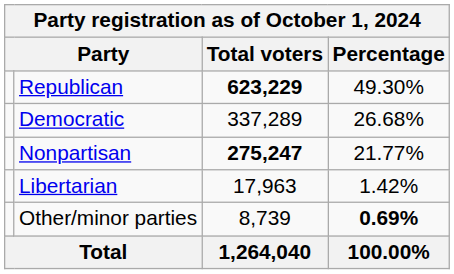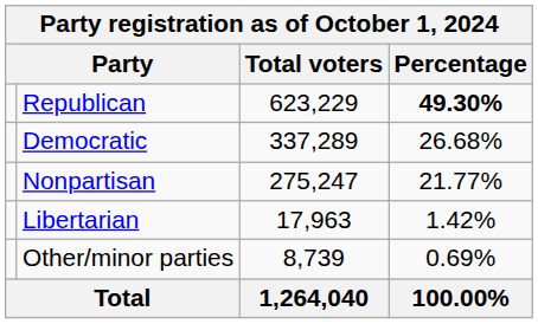Republican | Total voters: bold -> normal
Republican | Percentage: normal -> bold
Nonpartisan | Total voters: bold -> normal
Other/minor parties | Percentage: bold -> normal
